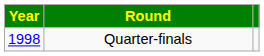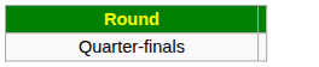- column: Year | 1998
